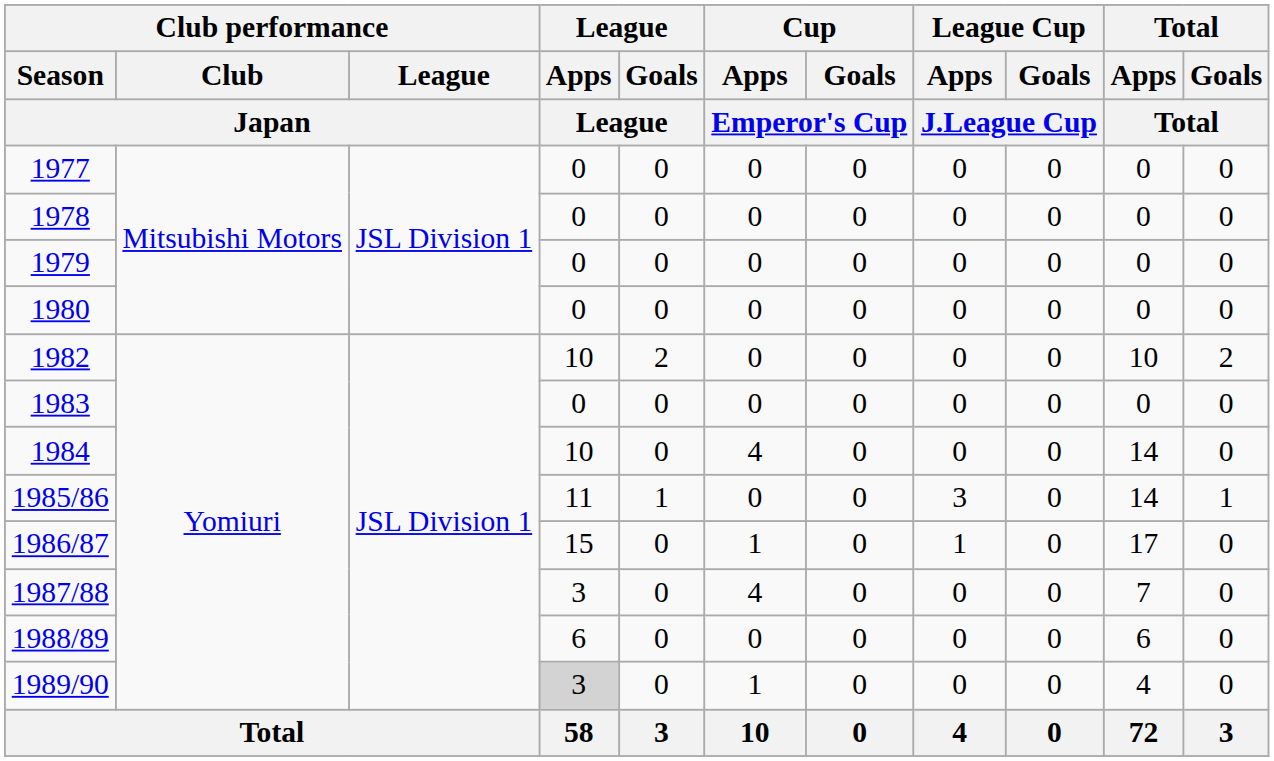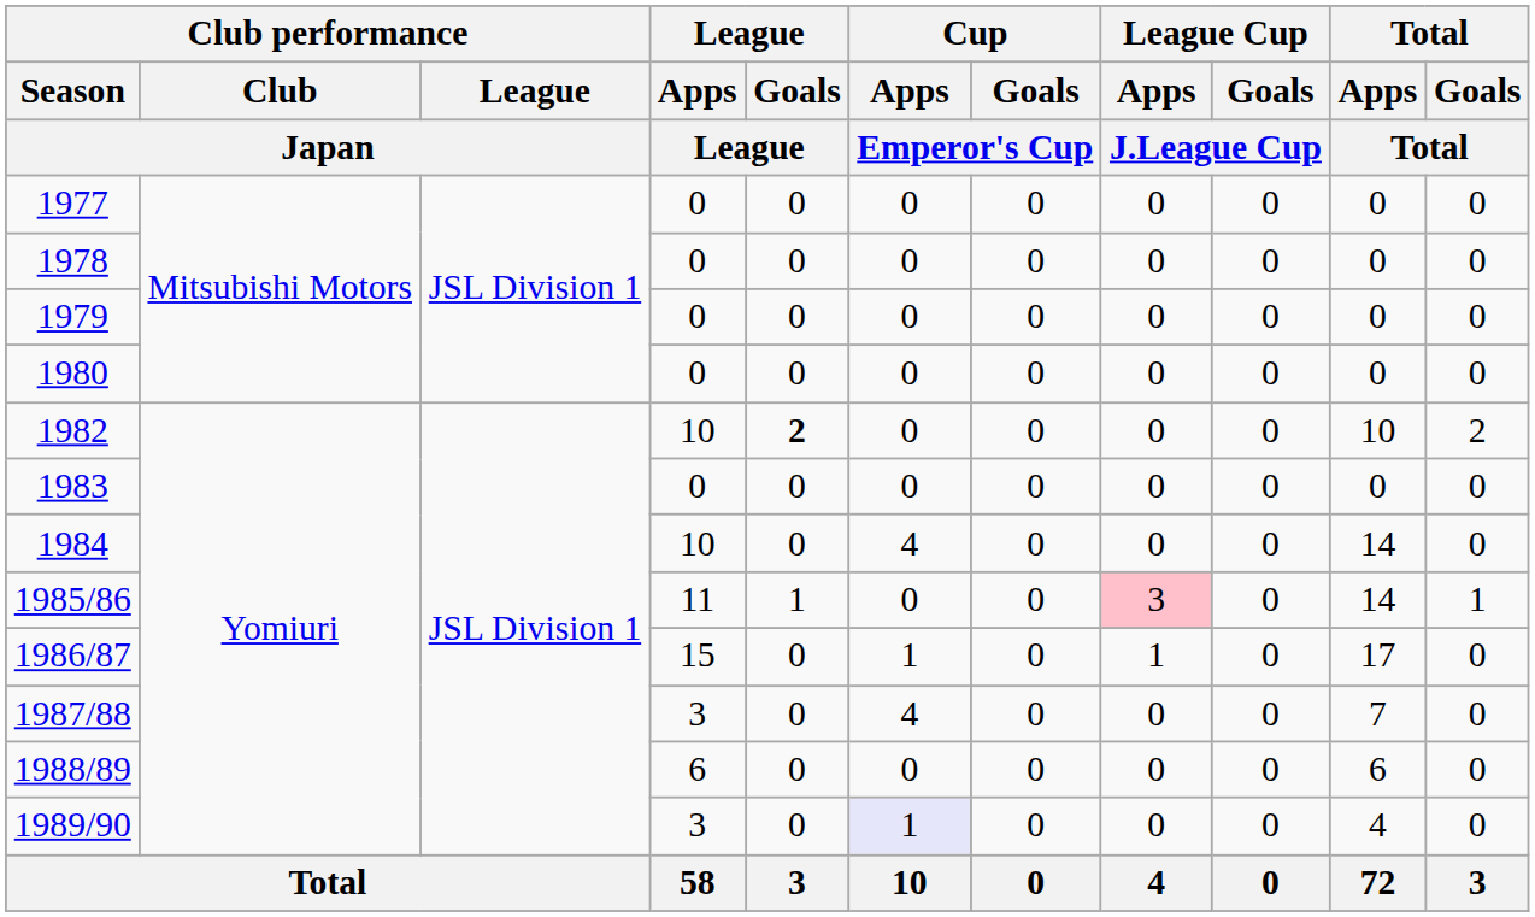1982 | League / Goals / League: normal -> bold
1985/86 | League Cup / Apps / J.League Cup: no background -> pink background
1989/90 | League / Apps / League: lightgrey background -> no background
1989/90 | Cup / Apps / Emperor's Cup: no background -> lavender background
